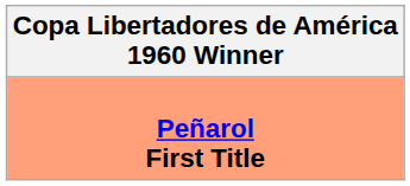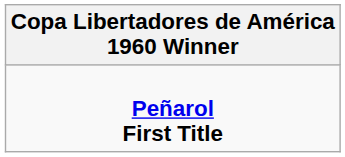row 2 | column 1: lightsalmon background -> no background
